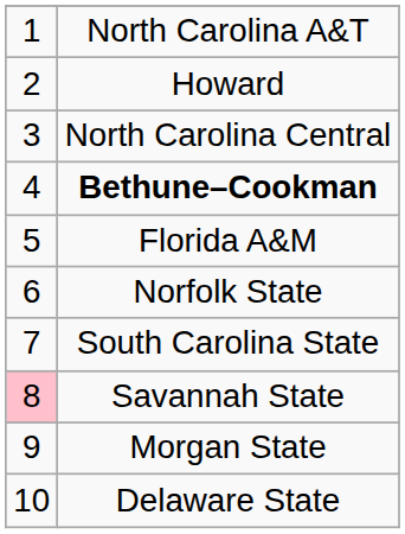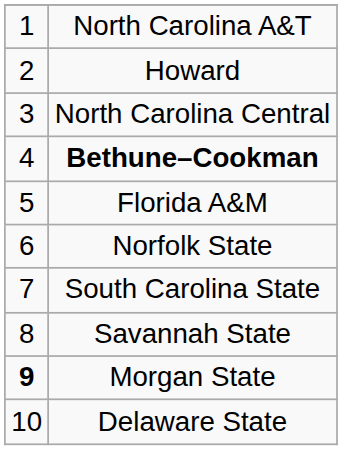Savannah State | column 1: pink background -> no background
Morgan State | column 1: normal -> bold
